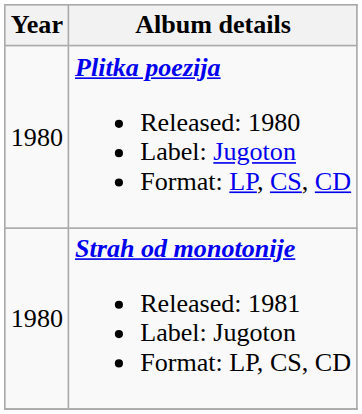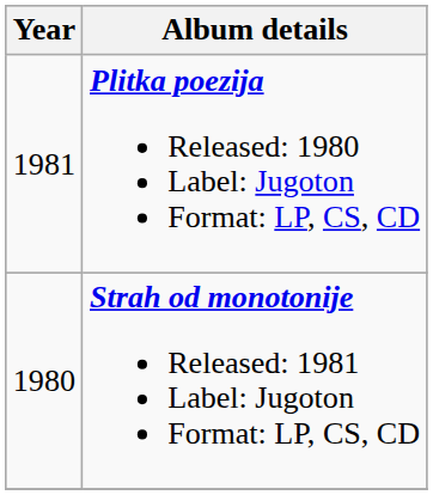row 2 | Year: 1980 -> 1981
